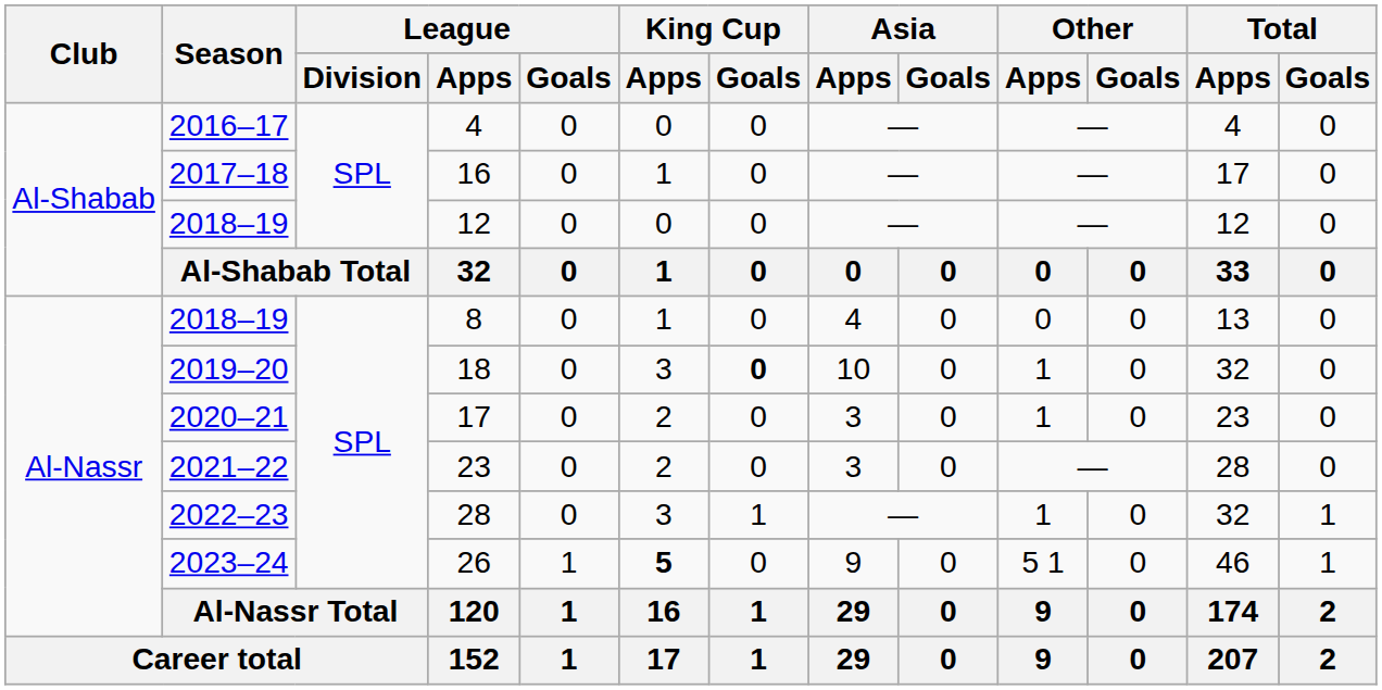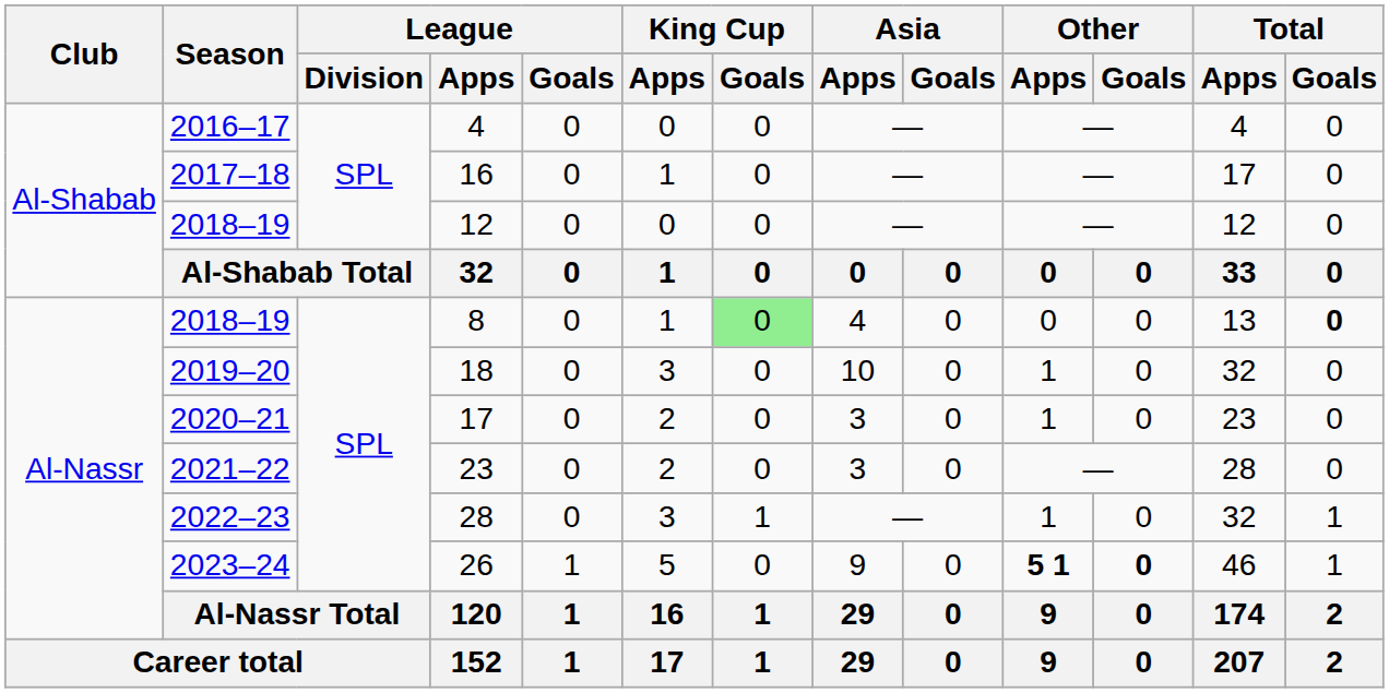8 | King Cup / Goals: no background -> lightgreen background
8 | Total / Goals: normal -> bold
18 | King Cup / Goals: bold -> normal
26 | King Cup / Apps: bold -> normal
26 | Other / Apps: normal -> bold
26 | Other / Goals: normal -> bold
